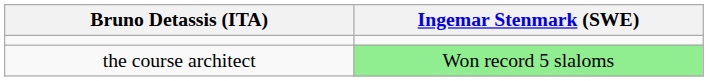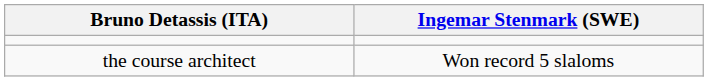the course architect | Ingemar Stenmark (SWE): lightgreen background -> no background
